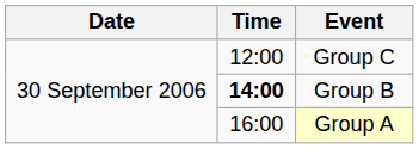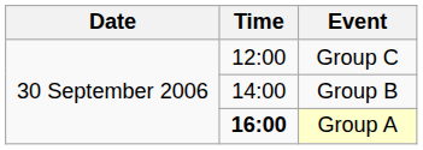Group B | Time: bold -> normal
Group A | Time: normal -> bold
